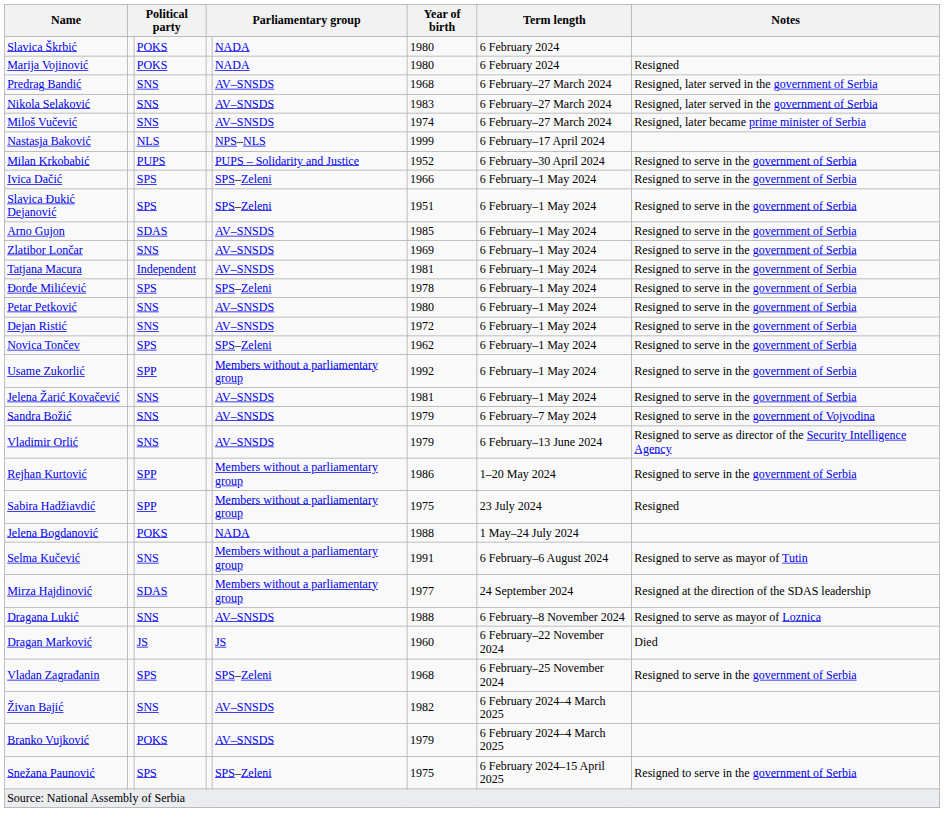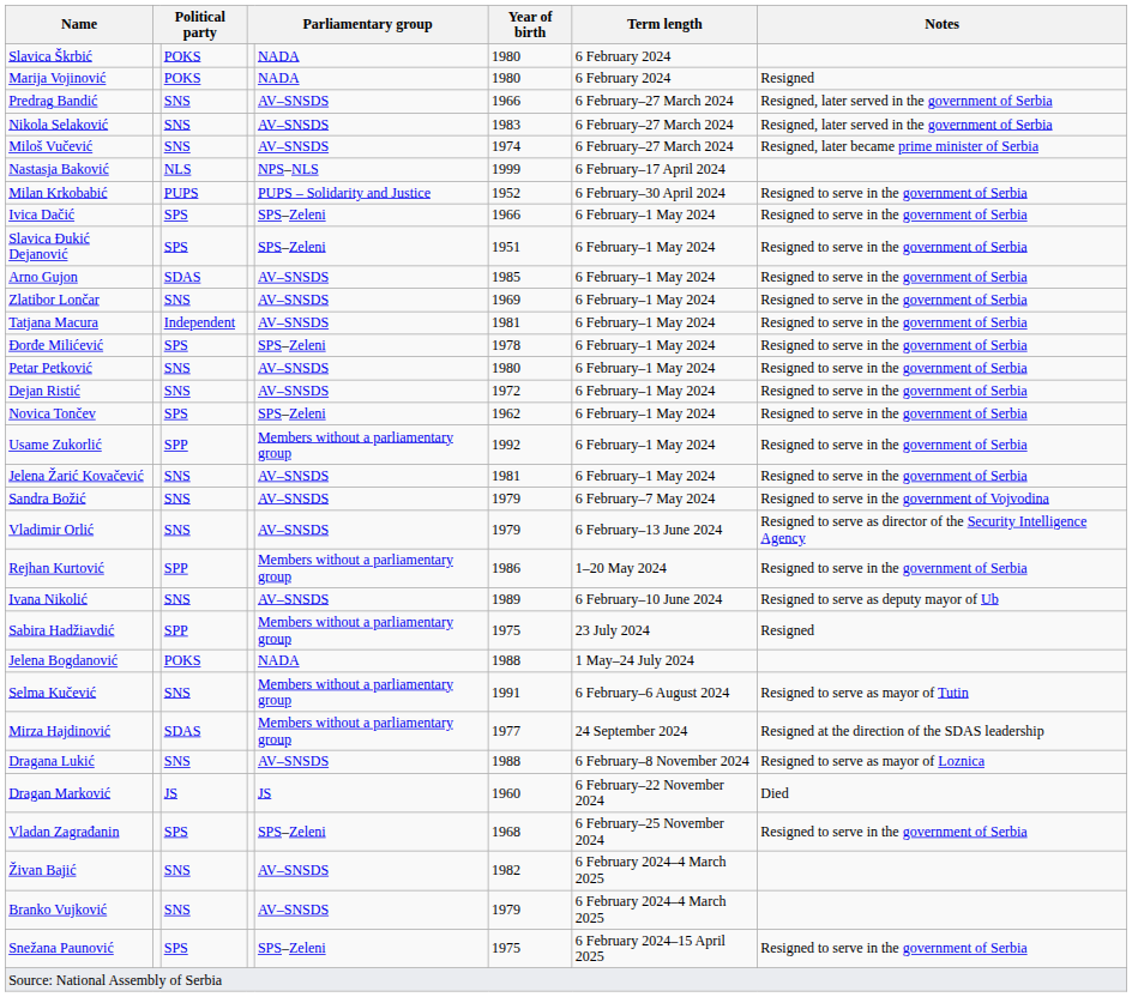Predrag Bandić | Year of birth: 1968 -> 1966
+ row: Ivana Nikolić | SNS | AV–SNSDS | 1989 | 6 February–10 June 2024 | Resigned to serve as deputy mayor of Ub
Branko Vujković | column 3: POKS -> SNS
